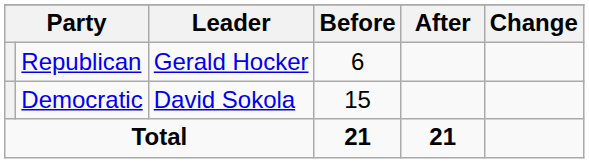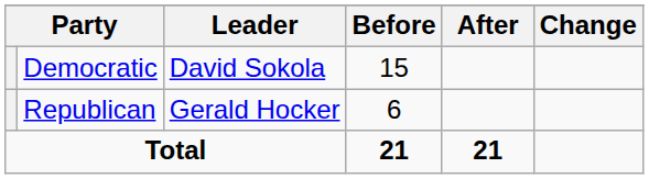rows swapped: Democratic <-> Republican
